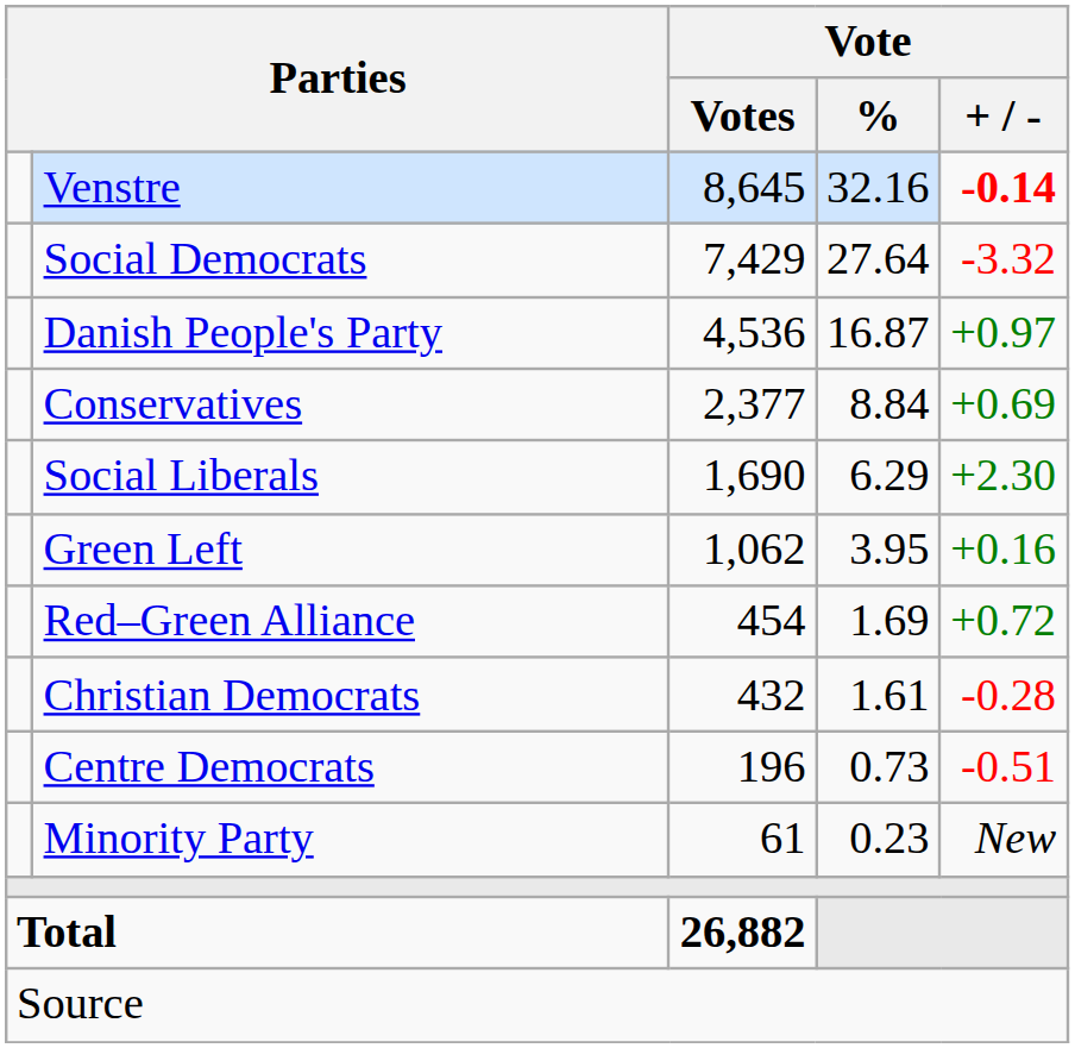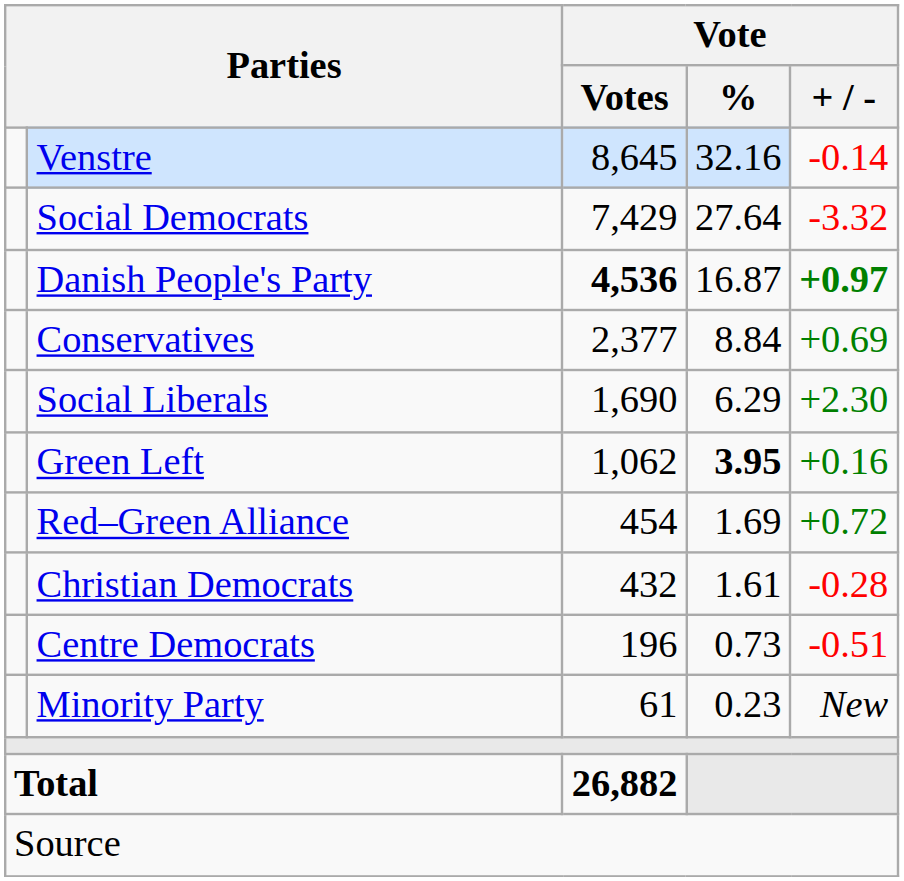Venstre | Vote / + / -: bold -> normal
Danish People's Party | Vote / Votes: normal -> bold
Danish People's Party | Vote / + / -: normal -> bold
Green Left | Vote / %: normal -> bold
